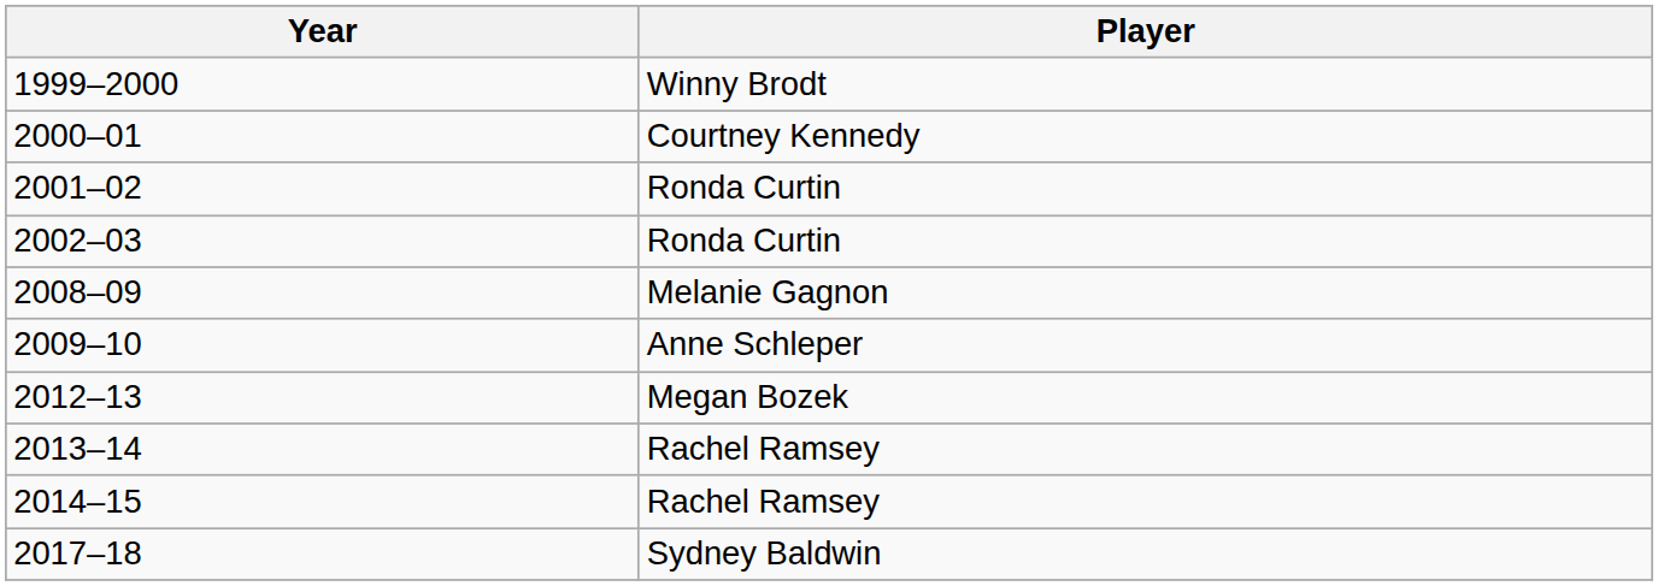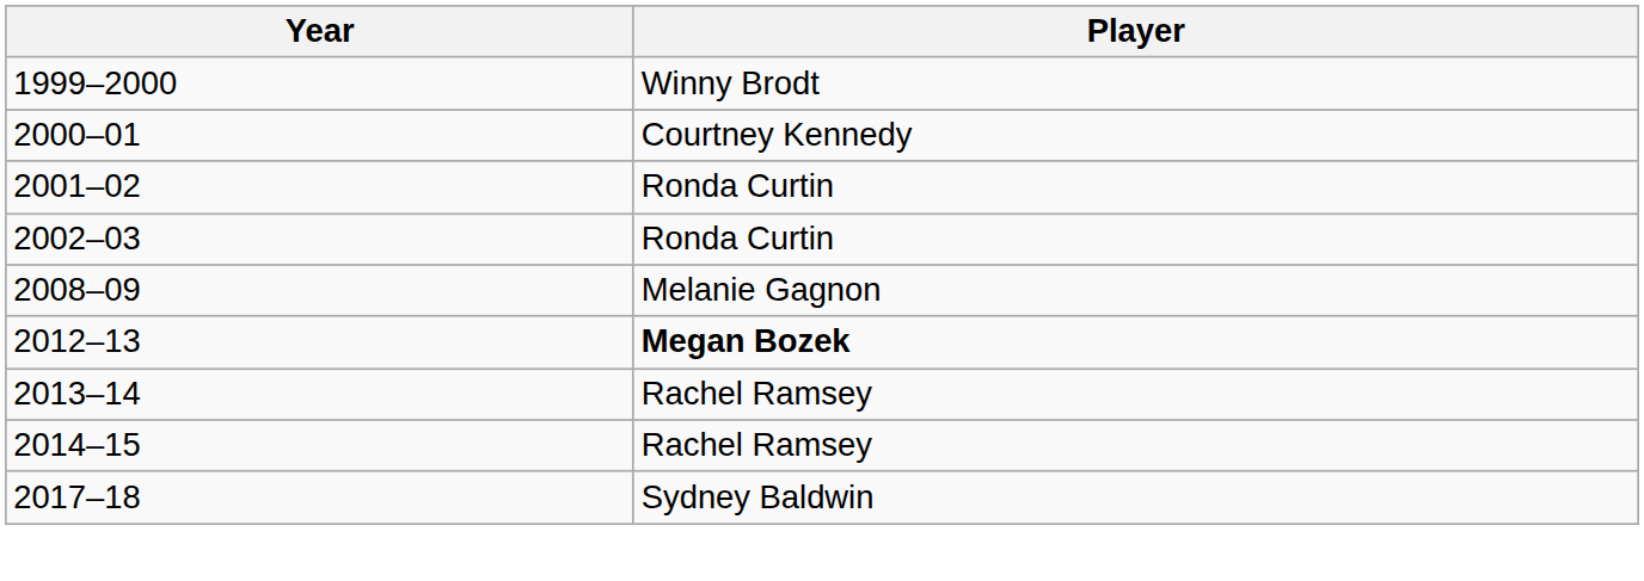- row: 2009–10 | Anne Schleper
2012–13 | Player: normal -> bold
